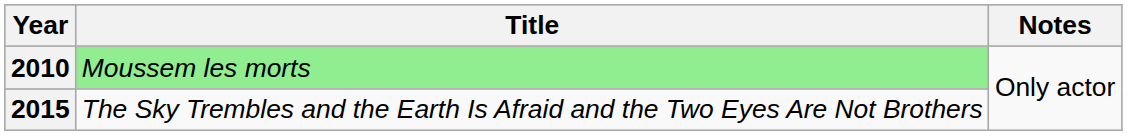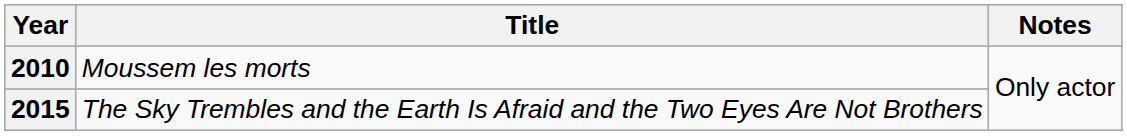2010 | Title: lightgreen background -> no background
